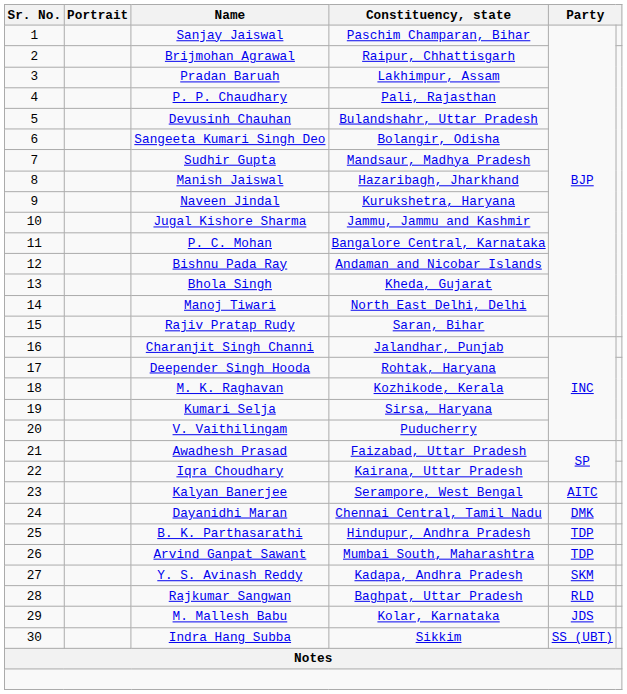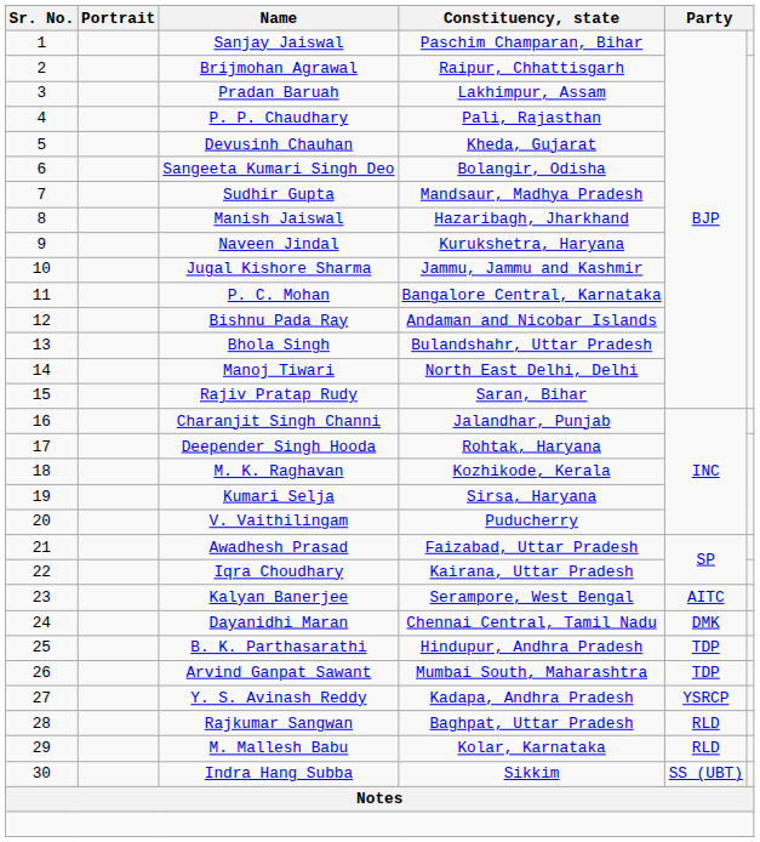Devusinh Chauhan | Constituency, state: Bulandshahr, Uttar Pradesh -> Kheda, Gujarat
Bhola Singh | Constituency, state: Kheda, Gujarat -> Bulandshahr, Uttar Pradesh
Y. S. Avinash Reddy | column 5: SKM -> YSRCP
M. Mallesh Babu | column 5: JDS -> RLD
